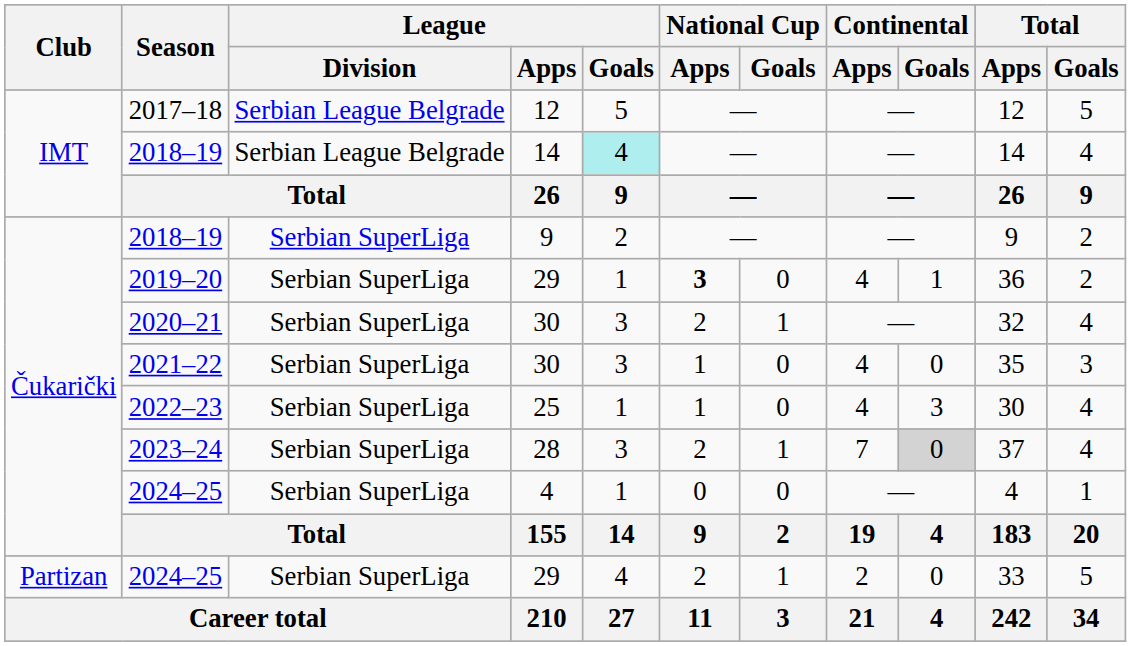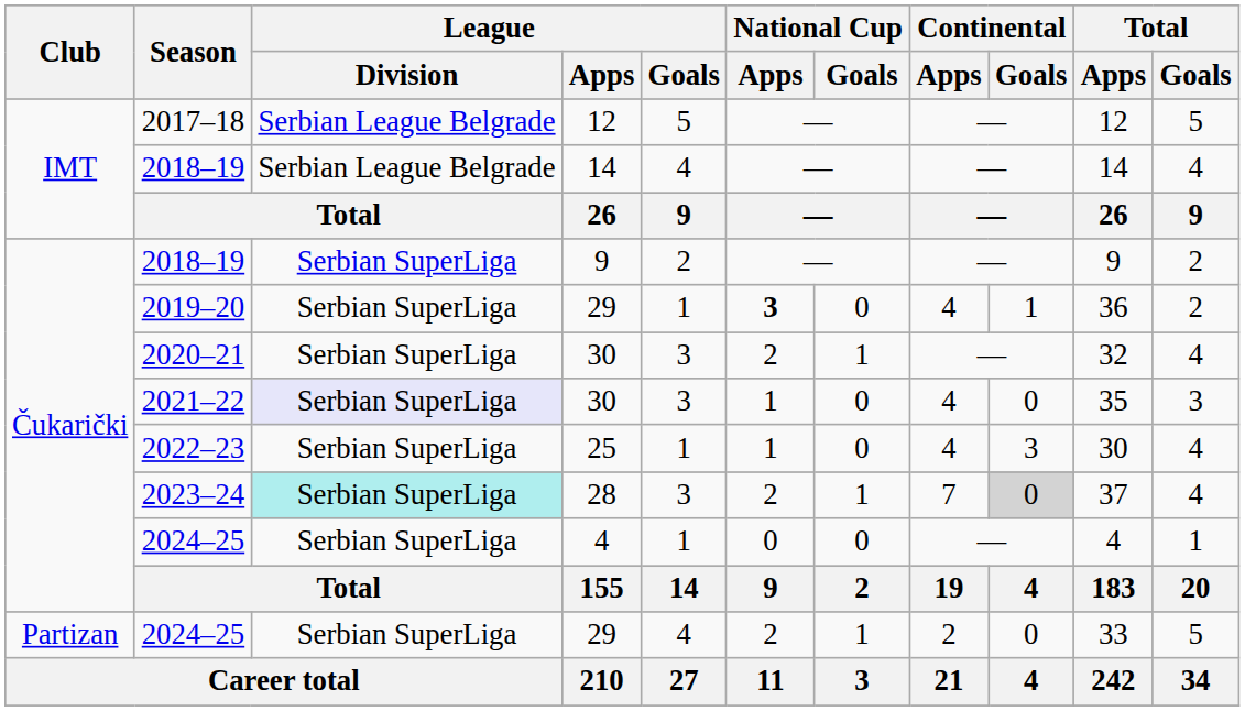2018–19 / 14 | League / Goals: paleturquoise background -> no background
2021–22 | League / Division: no background -> lavender background
2023–24 | League / Division: no background -> paleturquoise background
